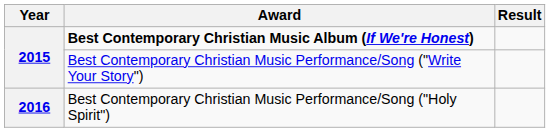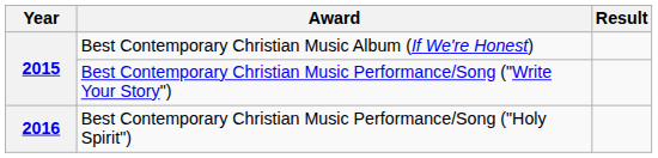Best Contemporary Christian Music Album (If We're Honest) | Award: bold -> normal
